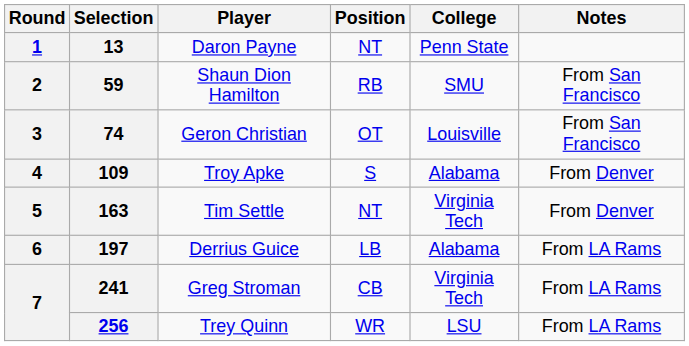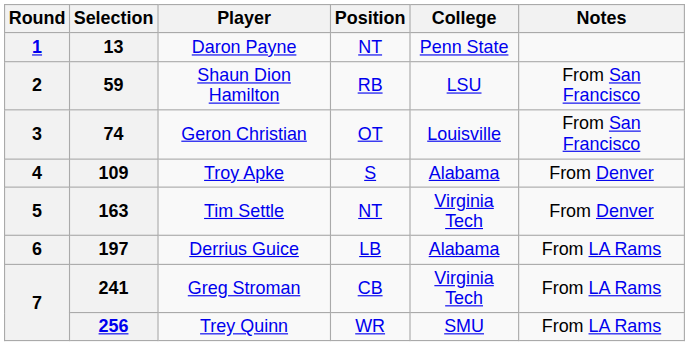59 | College: SMU -> LSU
256 | College: LSU -> SMU
